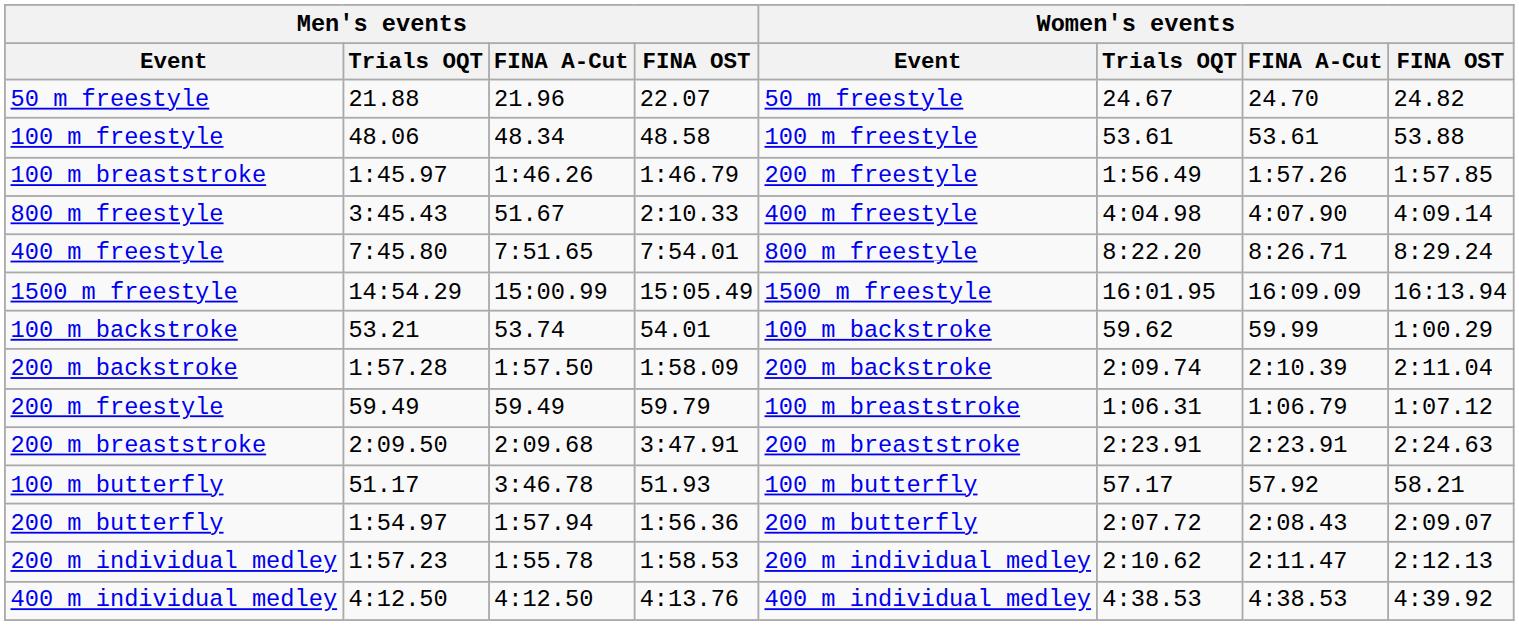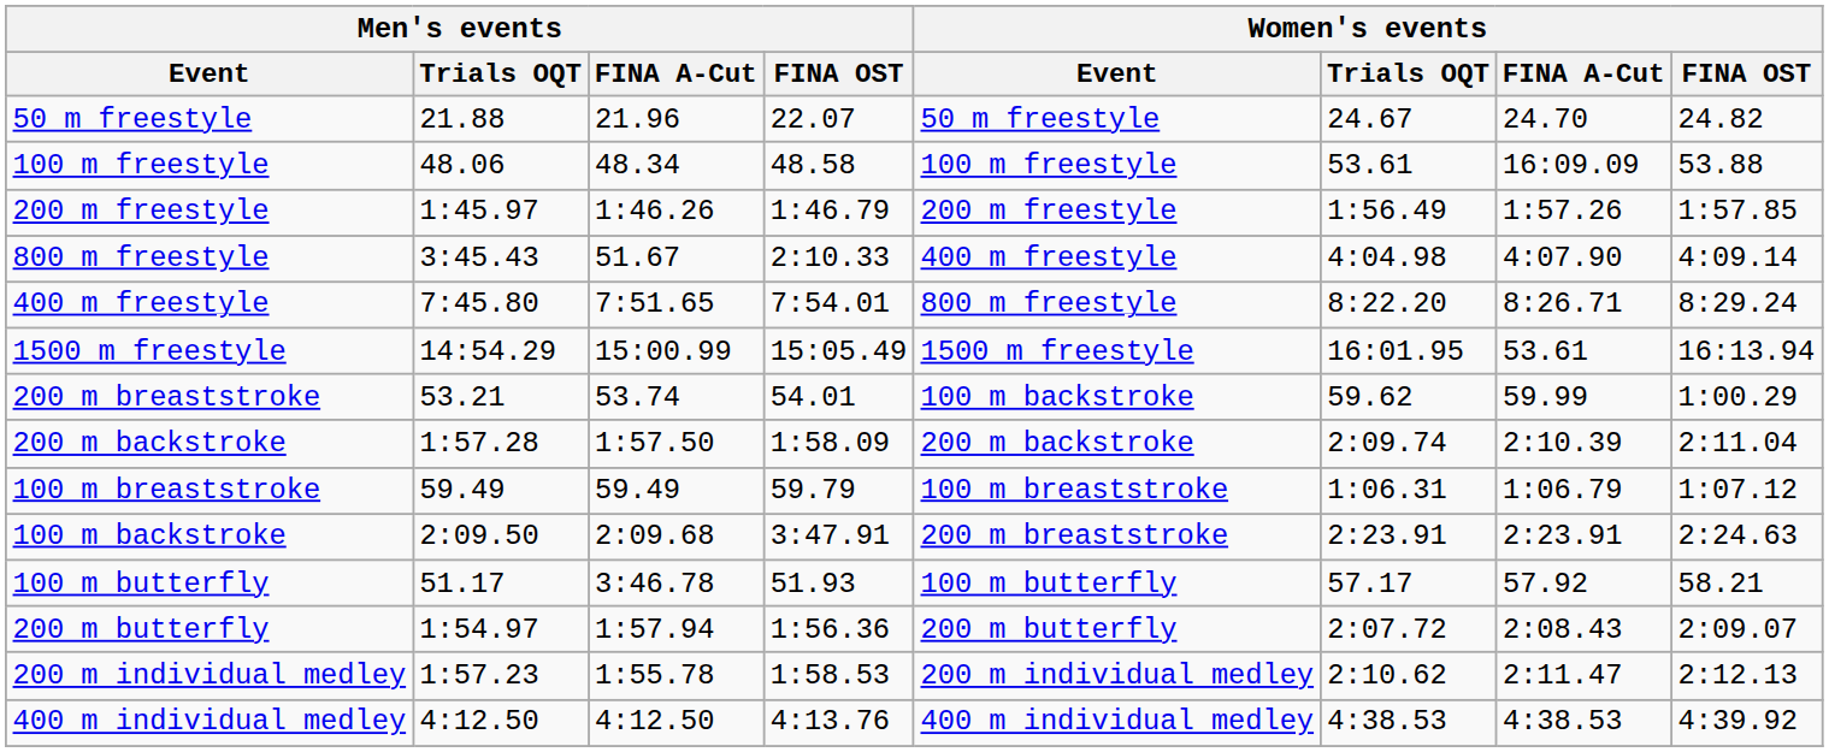row 4 | Women's events / FINA A-Cut: 53.61 -> 16:09.09
row 5 | Men's events / Event: 100 m breaststroke -> 200 m freestyle
row 8 | Women's events / FINA A-Cut: 16:09.09 -> 53.61
row 9 | Men's events / Event: 100 m backstroke -> 200 m breaststroke
row 11 | Men's events / Event: 200 m freestyle -> 100 m breaststroke
row 12 | Men's events / Event: 200 m breaststroke -> 100 m backstroke
